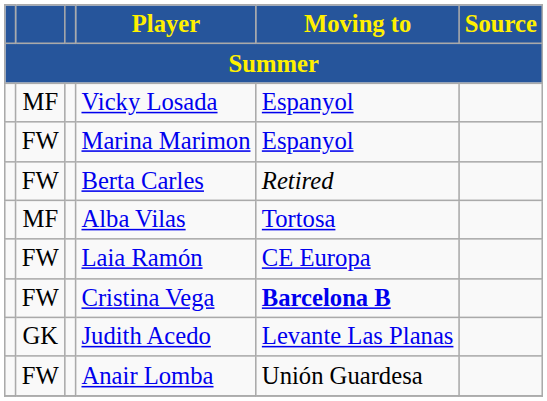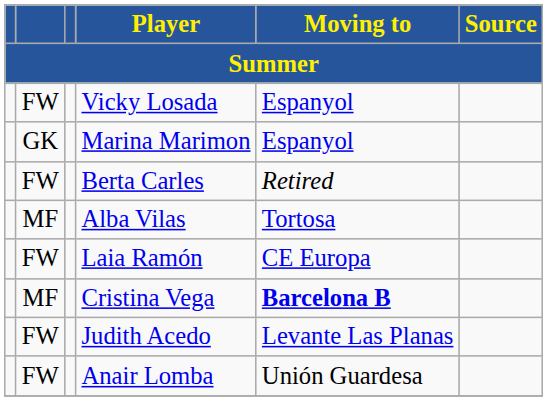Vicky Losada | column 2: MF -> FW
Marina Marimon | column 2: FW -> GK
Cristina Vega | column 2: FW -> MF
Judith Acedo | column 2: GK -> FW
